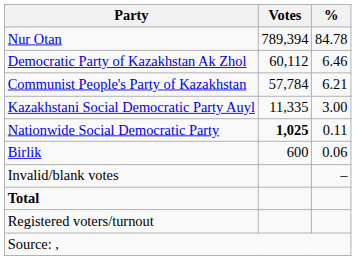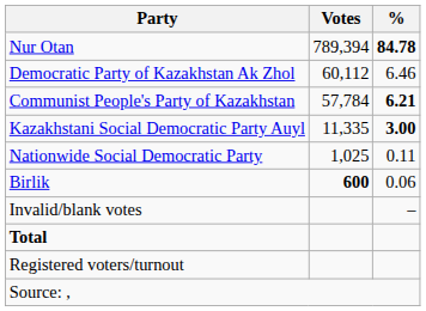Nur Otan | %: normal -> bold
Communist People's Party of Kazakhstan | %: normal -> bold
Kazakhstani Social Democratic Party Auyl | %: normal -> bold
Nationwide Social Democratic Party | Votes: bold -> normal
Birlik | Votes: normal -> bold
